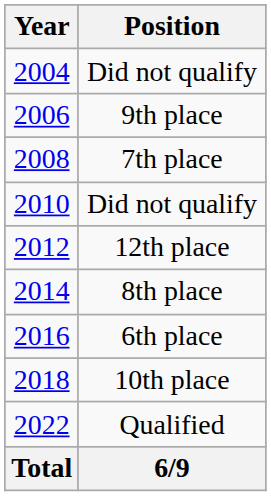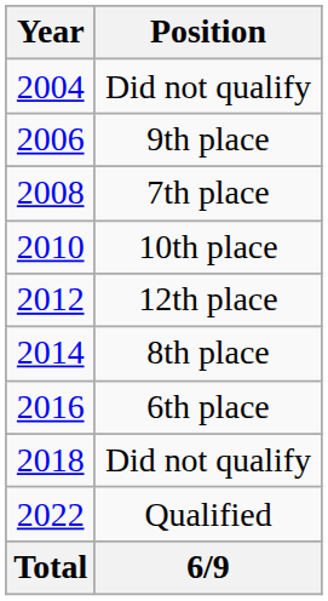2010 | Position: Did not qualify -> 10th place
2018 | Position: 10th place -> Did not qualify
